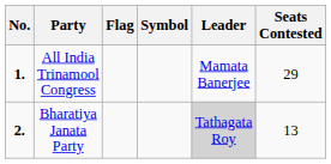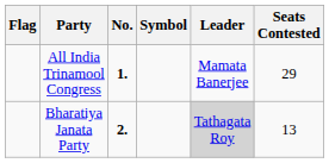columns swapped: No. <-> Flag
